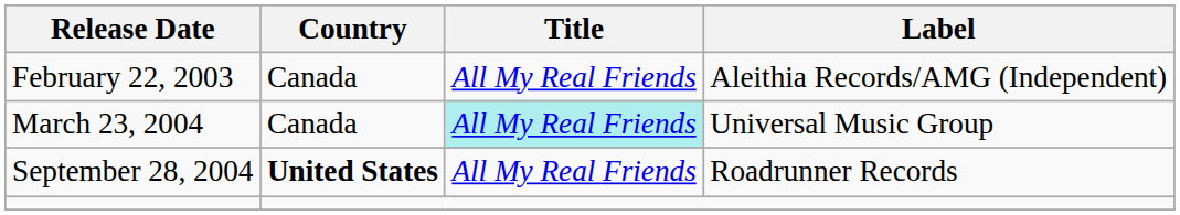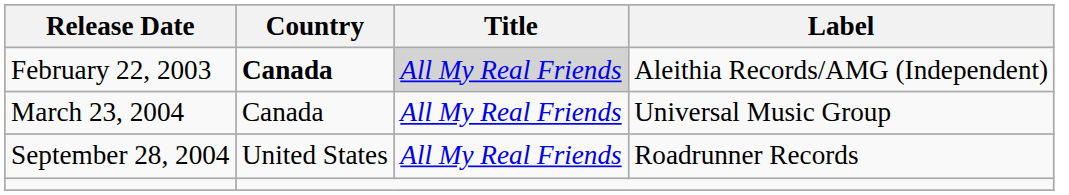row 2 | Country: normal -> bold
row 2 | Title: no background -> lightgrey background
row 3 | Title: paleturquoise background -> no background
row 4 | Country: bold -> normal
